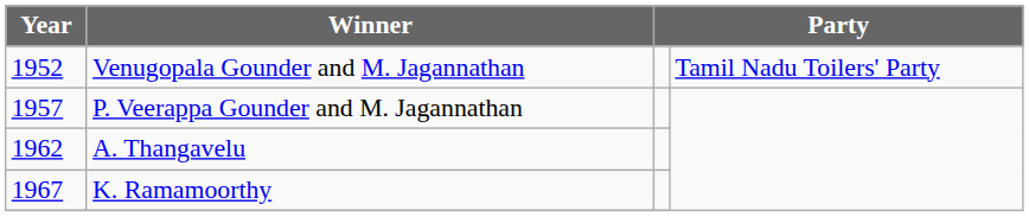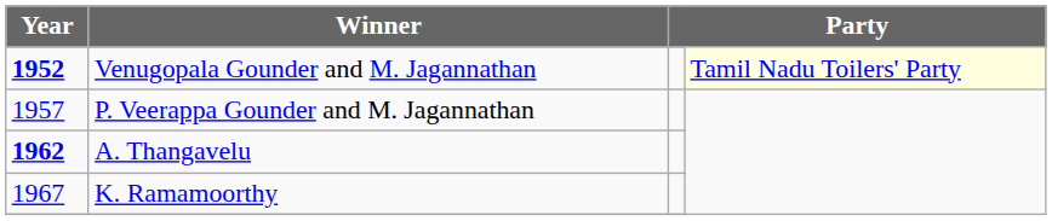Venugopala Gounder and M. Jagannathan | Year: normal -> bold
Venugopala Gounder and M. Jagannathan | column 4: no background -> lightyellow background
A. Thangavelu | Year: normal -> bold
